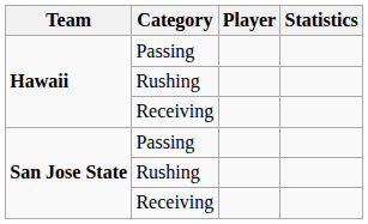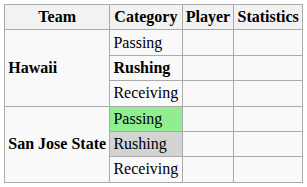Hawaii / Rushing | Category: normal -> bold
San Jose State / Passing | Category: no background -> lightgreen background
San Jose State / Rushing | Category: no background -> lightgrey background
